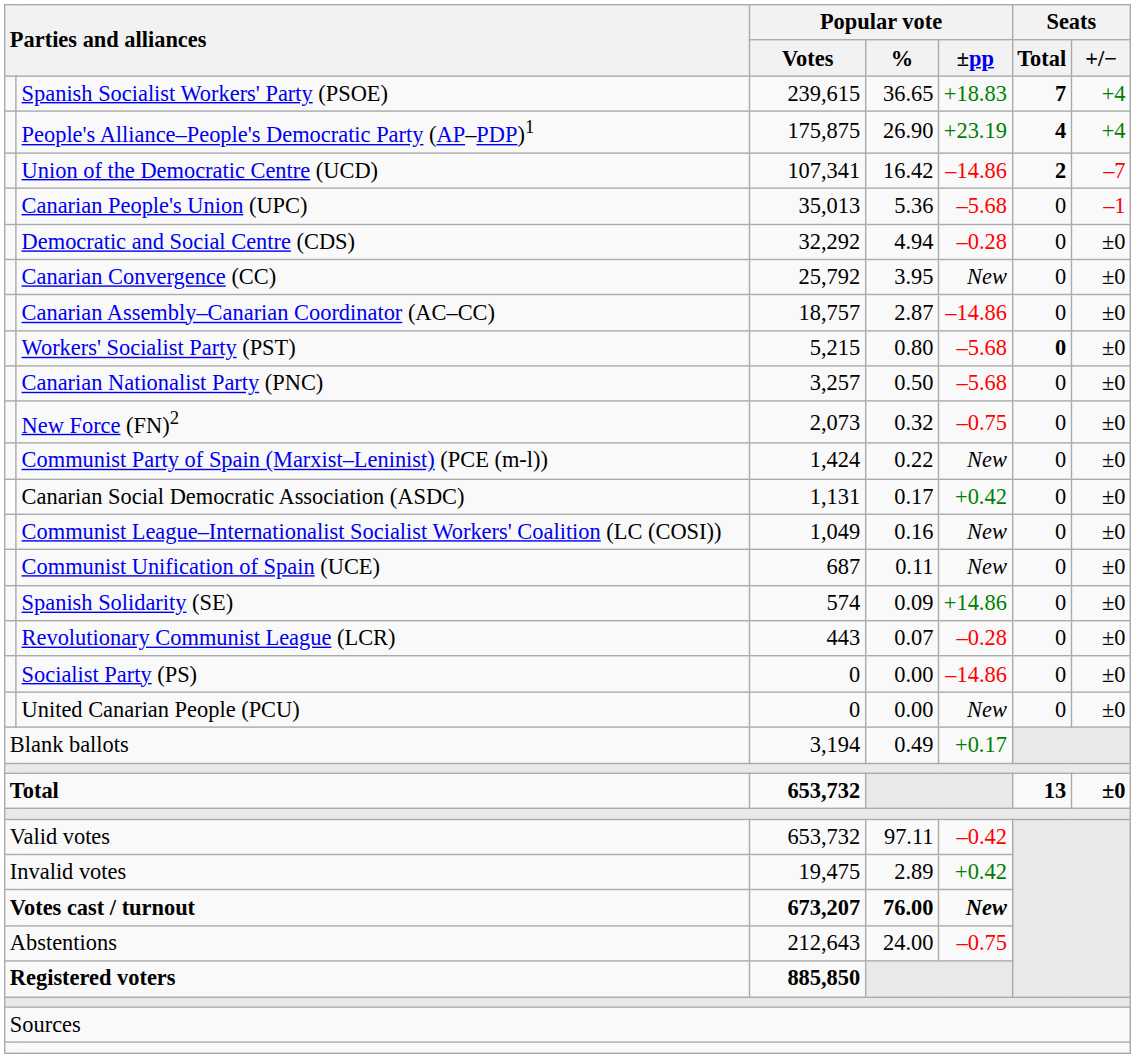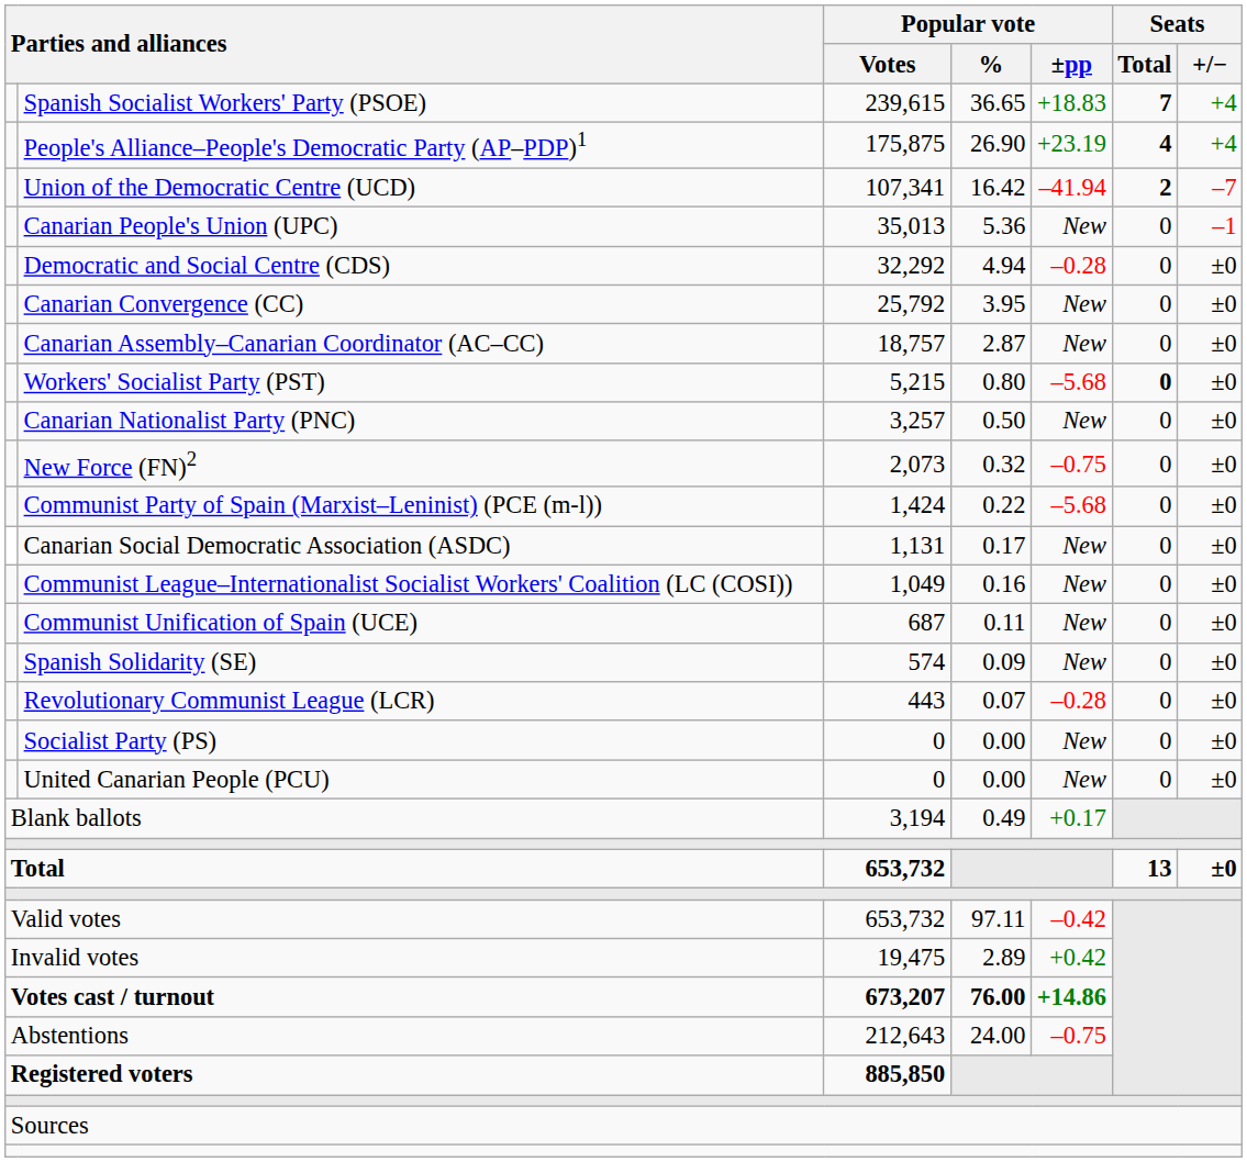Union of the Democratic Centre (UCD) | Popular vote / ±pp: –14.86 -> –41.94
Canarian People's Union (UPC) | Popular vote / ±pp: –5.68 -> New
Canarian Assembly–Canarian Coordinator (AC–CC) | Popular vote / ±pp: –14.86 -> New
Canarian Nationalist Party (PNC) | Popular vote / ±pp: –5.68 -> New
Communist Party of Spain (Marxist–Leninist) (PCE (m-l)) | Popular vote / ±pp: New -> –5.68
Canarian Social Democratic Association (ASDC) | Popular vote / ±pp: +0.42 -> New
Spanish Solidarity (SE) | Popular vote / ±pp: +14.86 -> New
Socialist Party (PS) | Popular vote / ±pp: –14.86 -> New
Votes cast / turnout | Popular vote / ±pp: New -> +14.86
